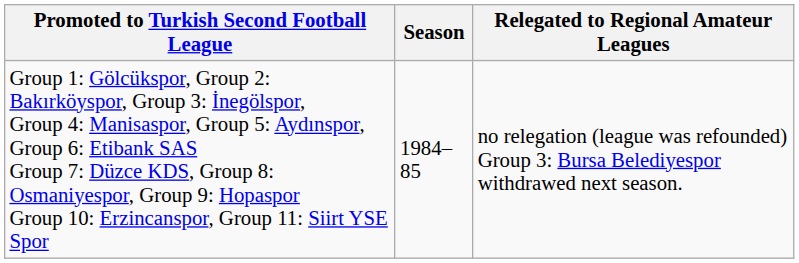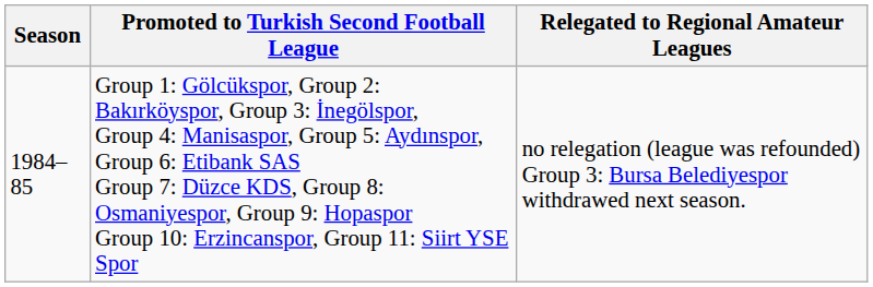columns swapped: Season <-> Promoted to Turkish Second Football League
